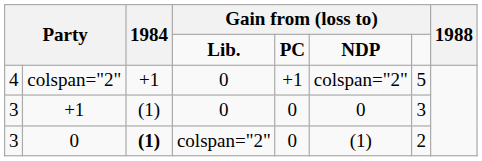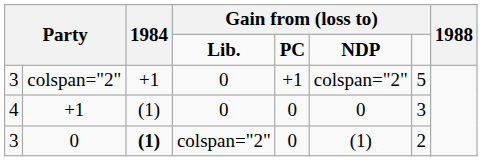row 3 | column 1: 4 -> 3
row 4 | column 1: 3 -> 4
